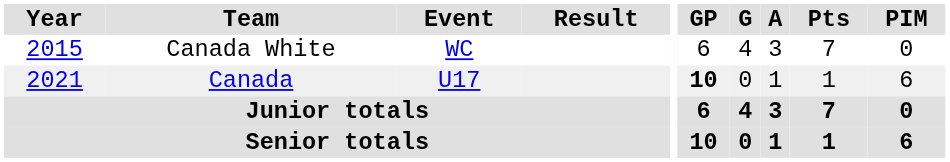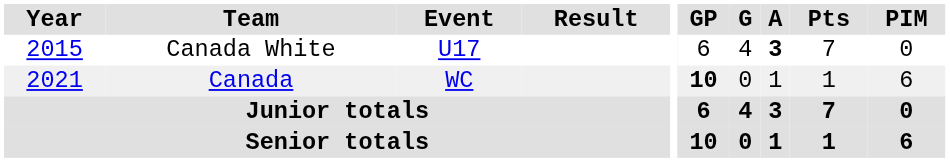Canada White | Event: WC -> U17
Canada White | A: normal -> bold
Canada | Event: U17 -> WC
